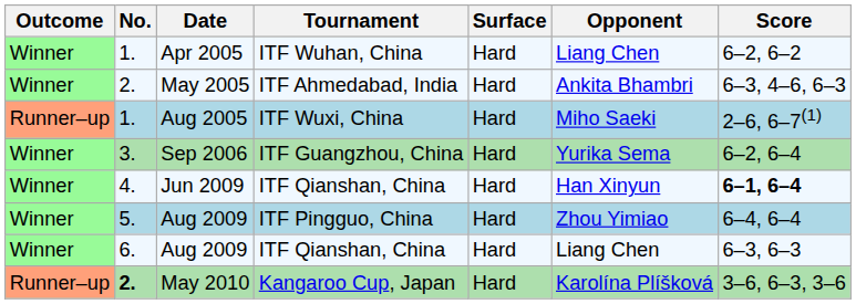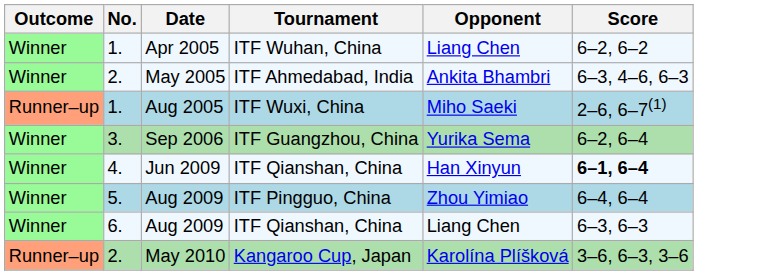- column: Surface | Hard | Hard | Hard | Hard | Hard | Hard | Hard | Hard
May 2010 | No.: bold -> normal
